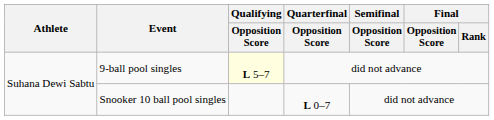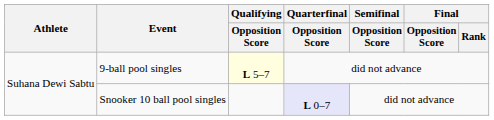Snooker 10 ball pool singles | Quarterfinal / Opposition Score: no background -> lavender background
